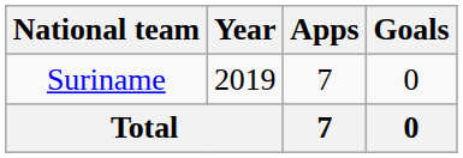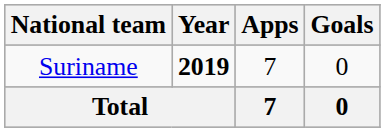Suriname | Year: normal -> bold
